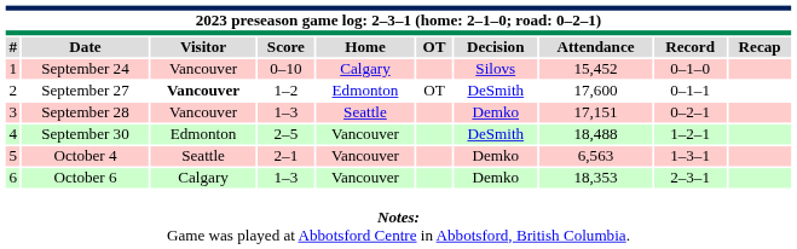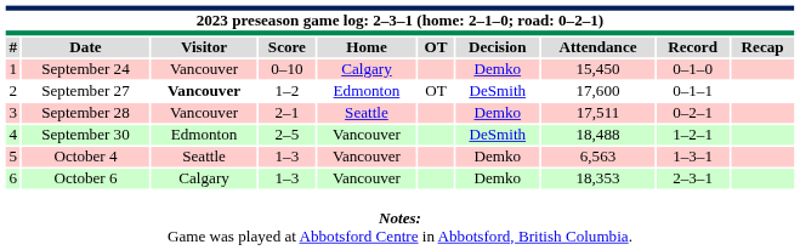September 24 | Decision: Silovs -> Demko
September 24 | Attendance: 15,452 -> 15,450
September 28 | Score: 1–3 -> 2–1
September 28 | Attendance: 17,151 -> 17,511
October 4 | Score: 2–1 -> 1–3
